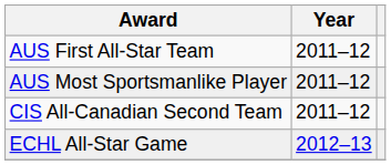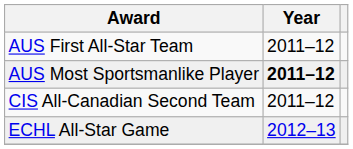AUS Most Sportsmanlike Player | Year: normal -> bold
